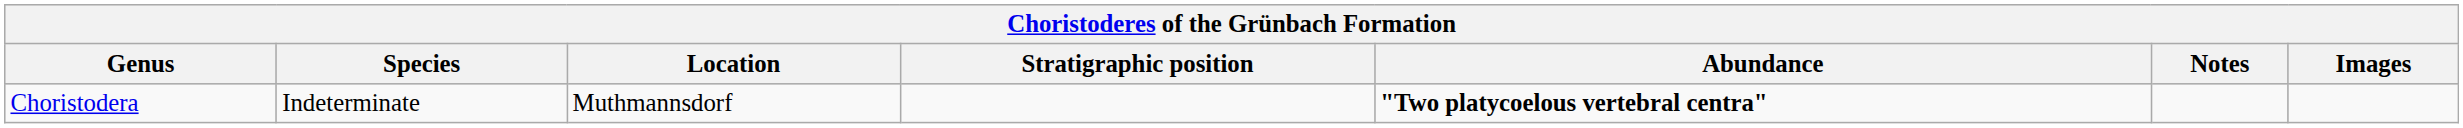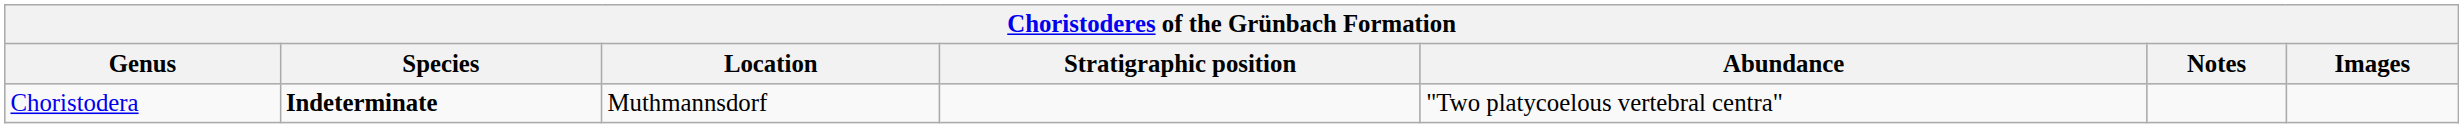Choristodera | Species: normal -> bold
Choristodera | Abundance: bold -> normal
